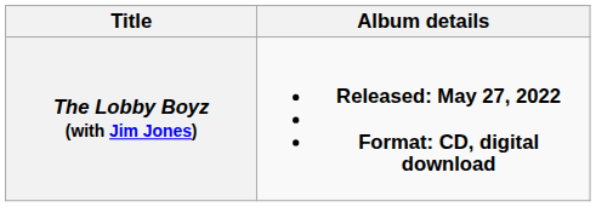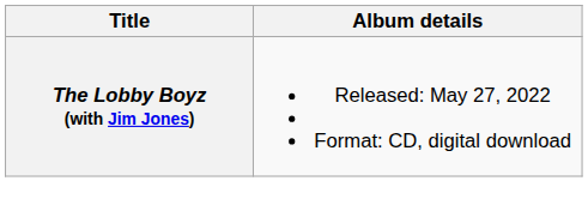The Lobby Boyz (with Jim Jones) | Album details: bold -> normal
